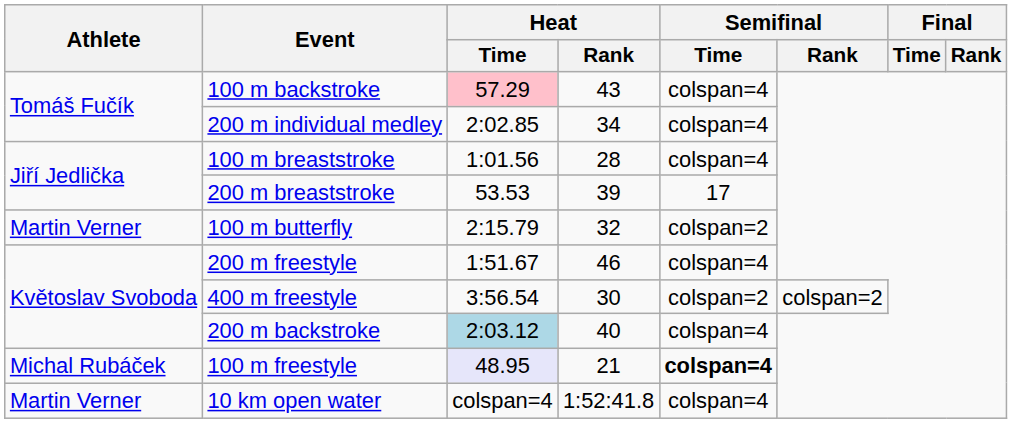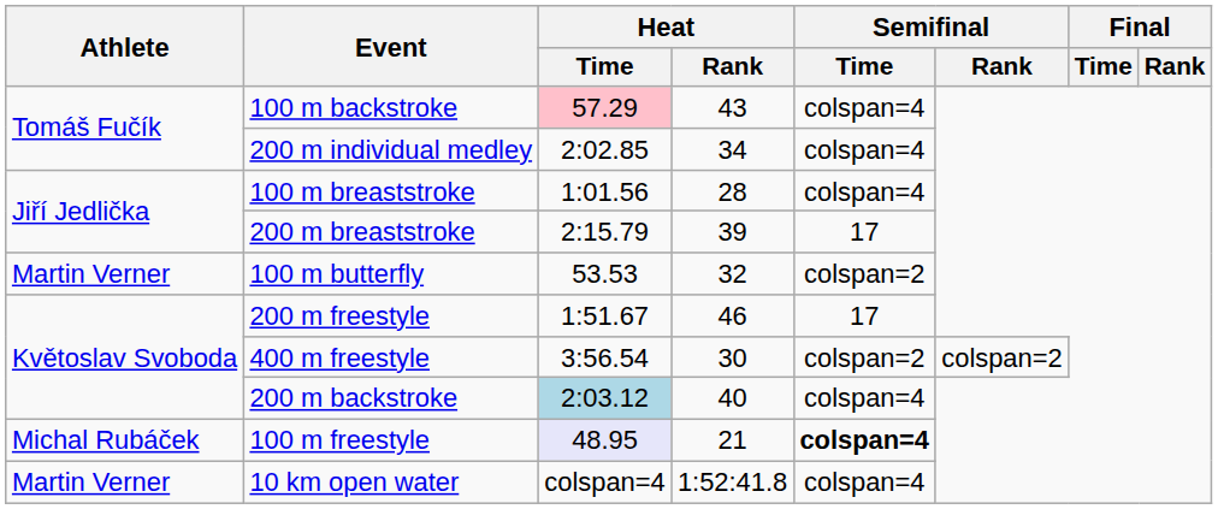200 m breaststroke | Heat / Time: 53.53 -> 2:15.79
100 m butterfly | Heat / Time: 2:15.79 -> 53.53
200 m freestyle | Semifinal / Time: colspan=4 -> 17
